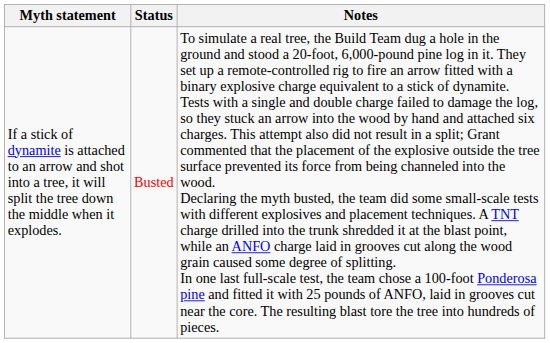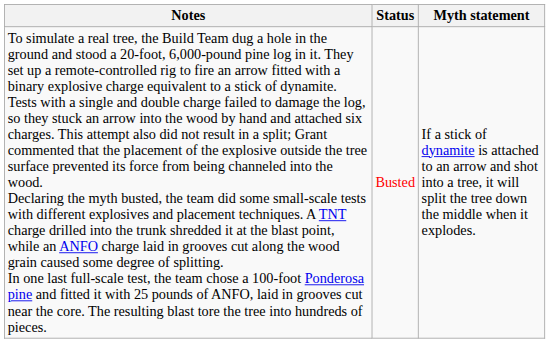columns swapped: Myth statement <-> Notes
